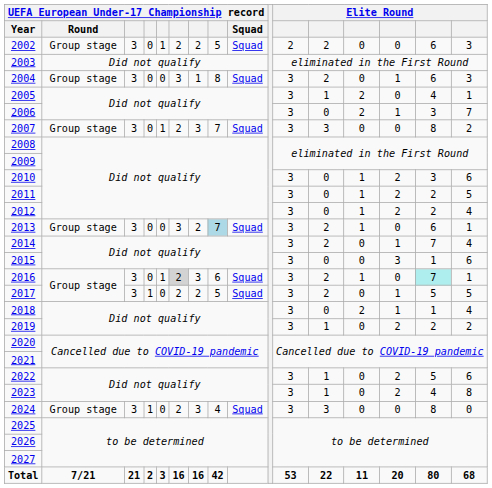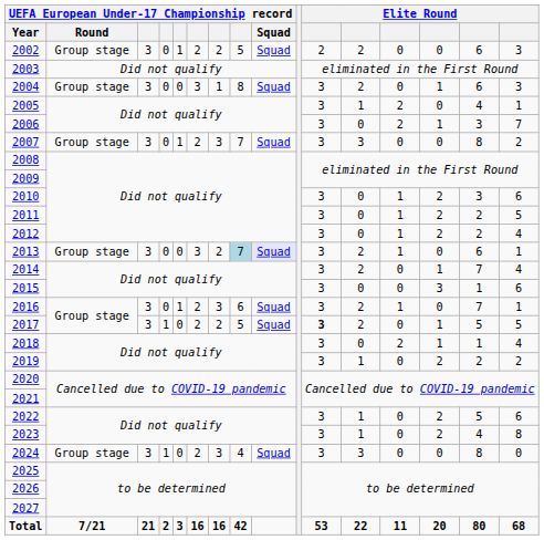2013 | UEFA European Under-17 Championship record / Squad: no background -> lavender background
2016 | column 6: lightgrey background -> no background
2016 | column 15: paleturquoise background -> no background
2017 | column 11: normal -> bold
